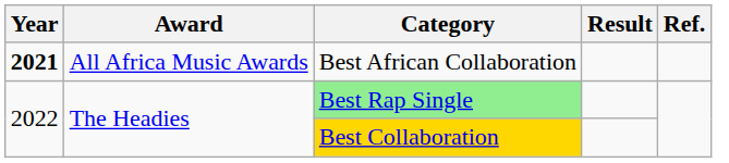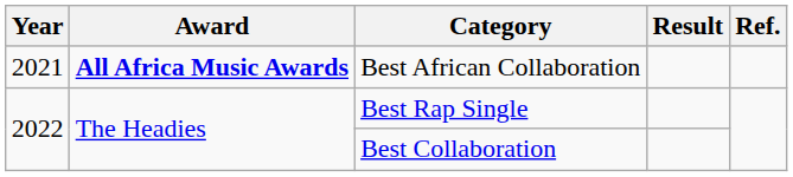Best African Collaboration | Year: bold -> normal
Best African Collaboration | Award: normal -> bold
Best Rap Single | Category: lightgreen background -> no background
Best Collaboration | Category: gold background -> no background
